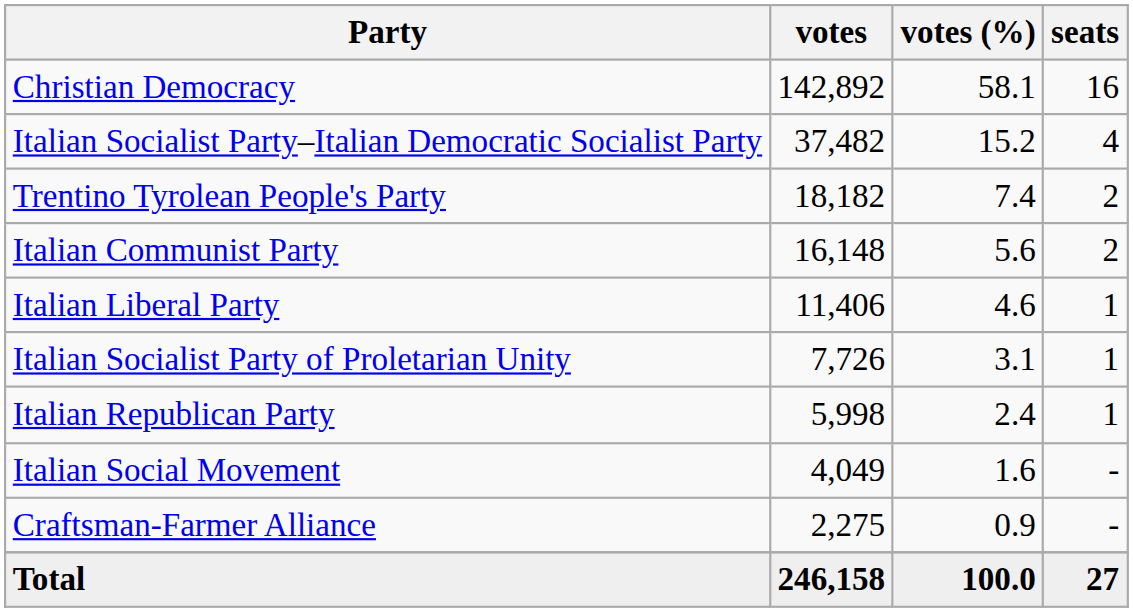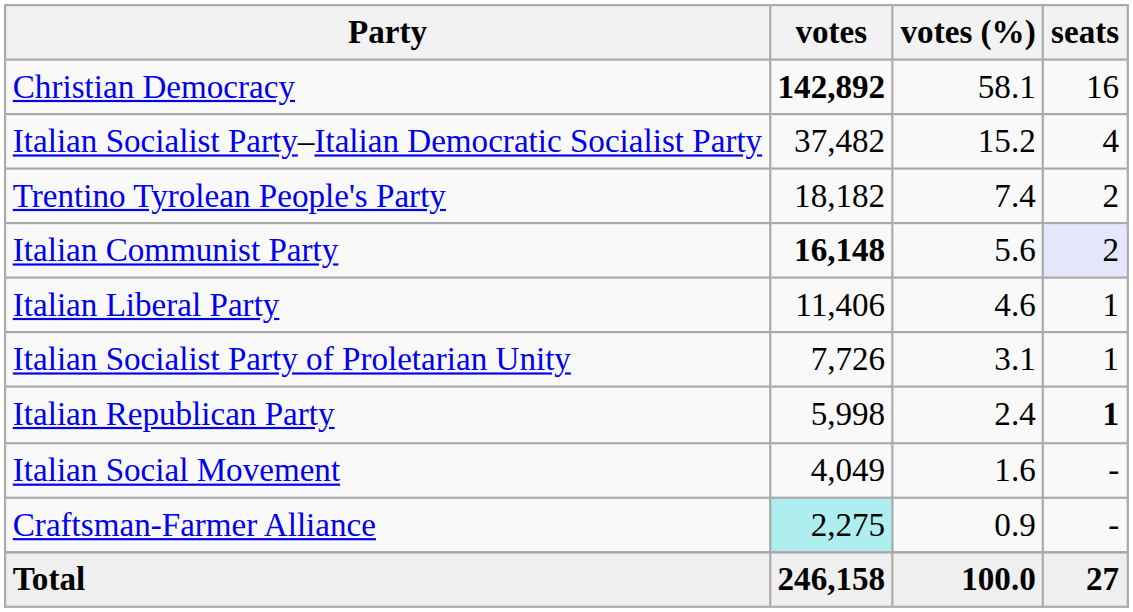Christian Democracy | votes: normal -> bold
Italian Communist Party | votes: normal -> bold
Italian Communist Party | seats: no background -> lavender background
Italian Republican Party | seats: normal -> bold
Craftsman-Farmer Alliance | votes: no background -> paleturquoise background
